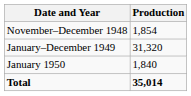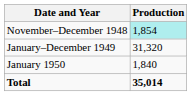November–December 1948 | Production: no background -> paleturquoise background
